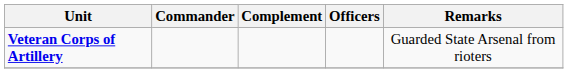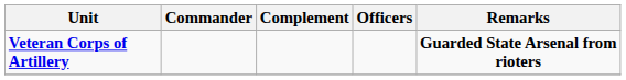Veteran Corps of Artillery | Remarks: normal -> bold
